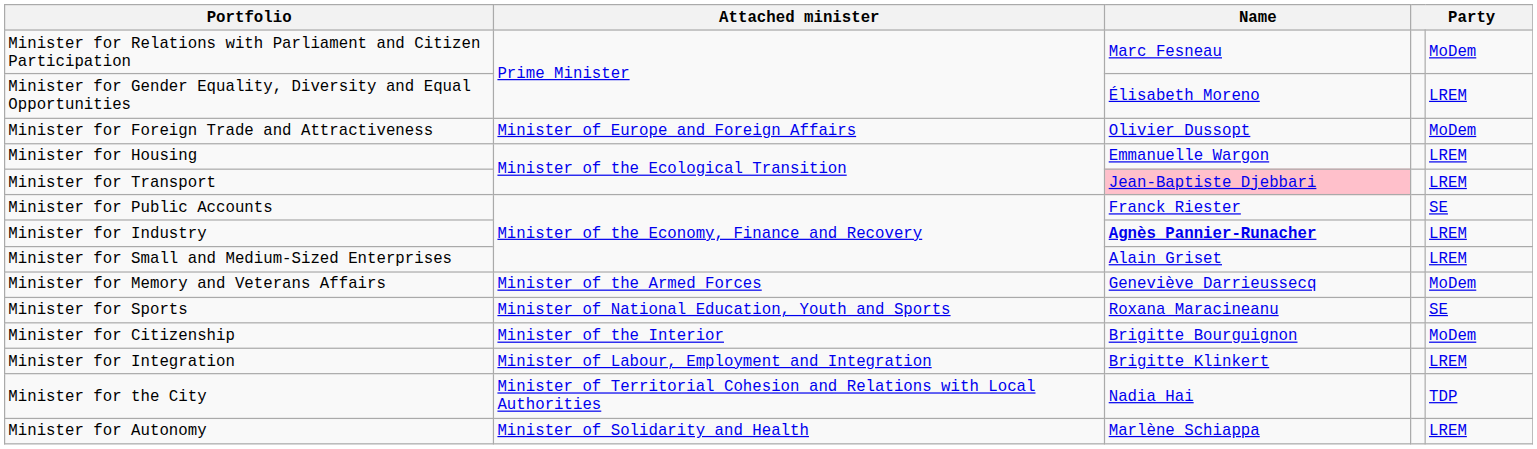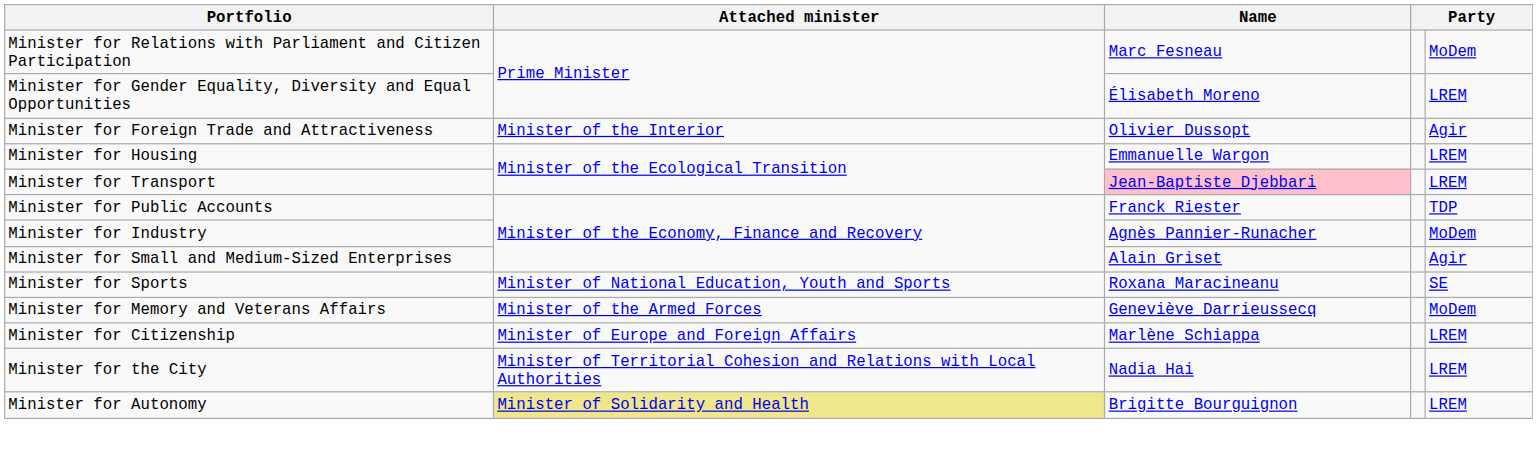Minister for Foreign Trade and Attractiveness | Attached minister: Minister of Europe and Foreign Affairs -> Minister of the Interior
Minister for Foreign Trade and Attractiveness | column 5: MoDem -> Agir
Minister for Public Accounts | column 5: SE -> TDP
Minister for Industry | Name: bold -> normal
Minister for Industry | column 5: LREM -> MoDem
Minister for Small and Medium-Sized Enterprises | column 5: LREM -> Agir
rows swapped: Minister for Sports <-> Minister for Memory and Veterans Affairs
Minister for Citizenship | Attached minister: Minister of the Interior -> Minister of Europe and Foreign Affairs
Minister for Citizenship | Name: Brigitte Bourguignon -> Marlène Schiappa
Minister for Citizenship | column 5: MoDem -> LREM
- row: Minister for Integration | Minister of Labour, Employment and Integration | Brigitte Klinkert | LREM
Minister for the City | column 5: TDP -> LREM
Minister for Autonomy | Attached minister: no background -> khaki background
Minister for Autonomy | Name: Marlène Schiappa -> Brigitte Bourguignon
